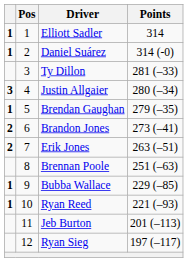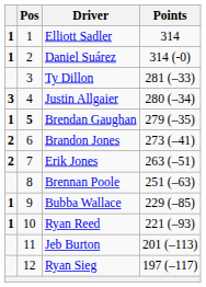Brendan Gaughan | Pos: normal -> bold
